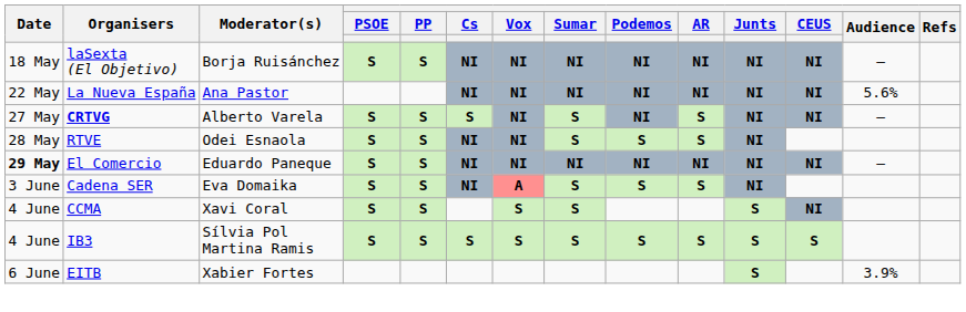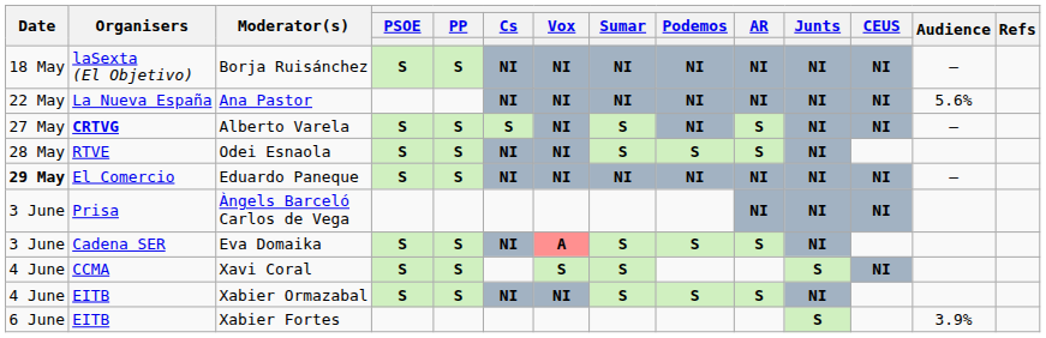+ row: 3 June | Prisa | Àngels Barceló Carlos de Vega | NI | NI | NI
+ row: 4 June | EITB | Xabier Ormazabal | S | S | NI | NI | S | S | S | NI
- row: 4 June | IB3 | Sílvia Pol Martina Ramis | S | S | S | S | S | S | S | S | S
